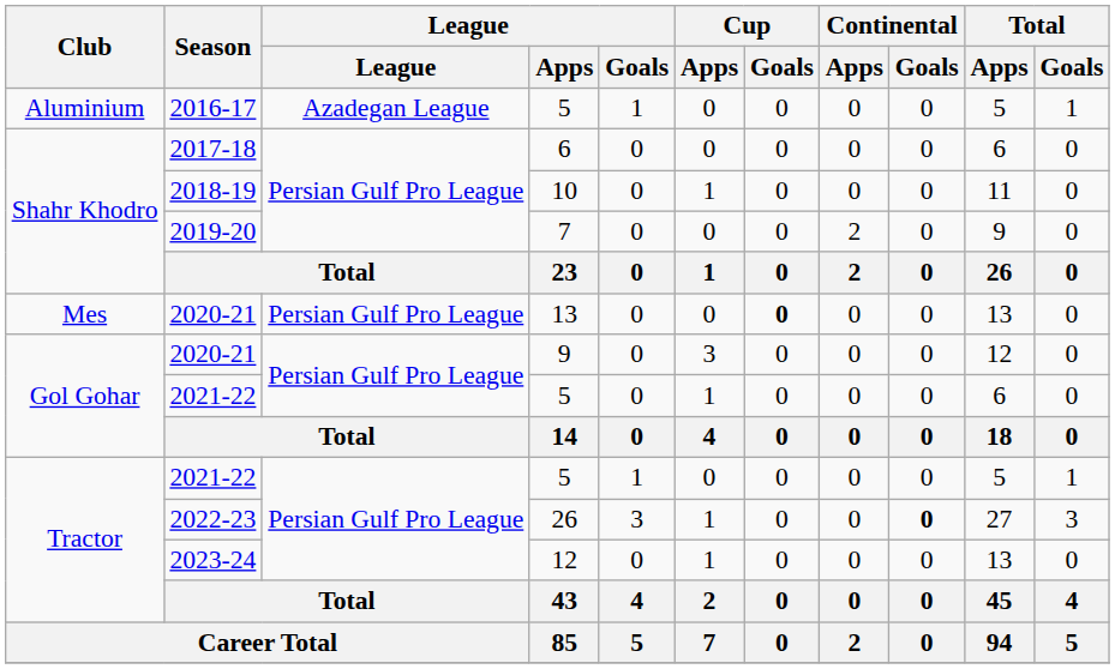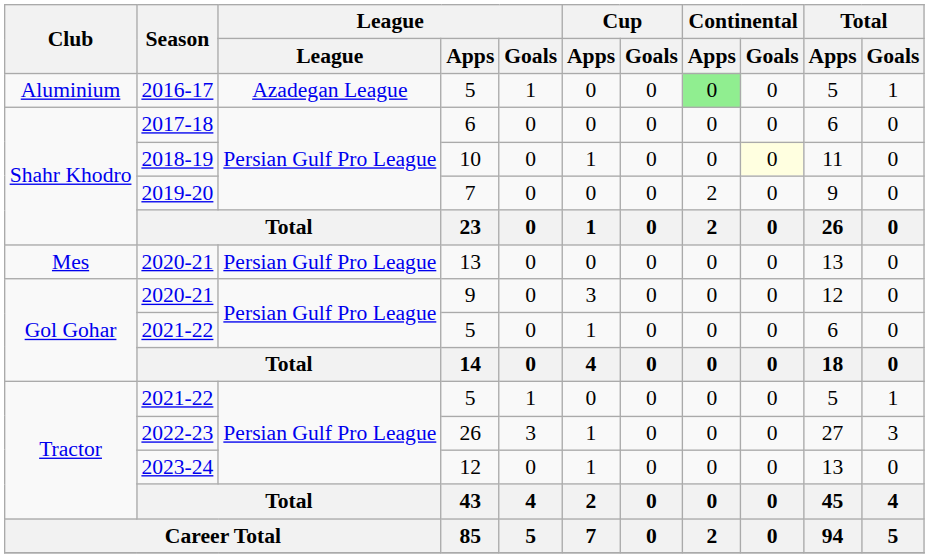2016-17 | Continental / Apps: no background -> lightgreen background
2018-19 | Continental / Goals: no background -> lightyellow background
Mes / 2020-21 | Cup / Goals: bold -> normal
2022-23 | Continental / Goals: bold -> normal
